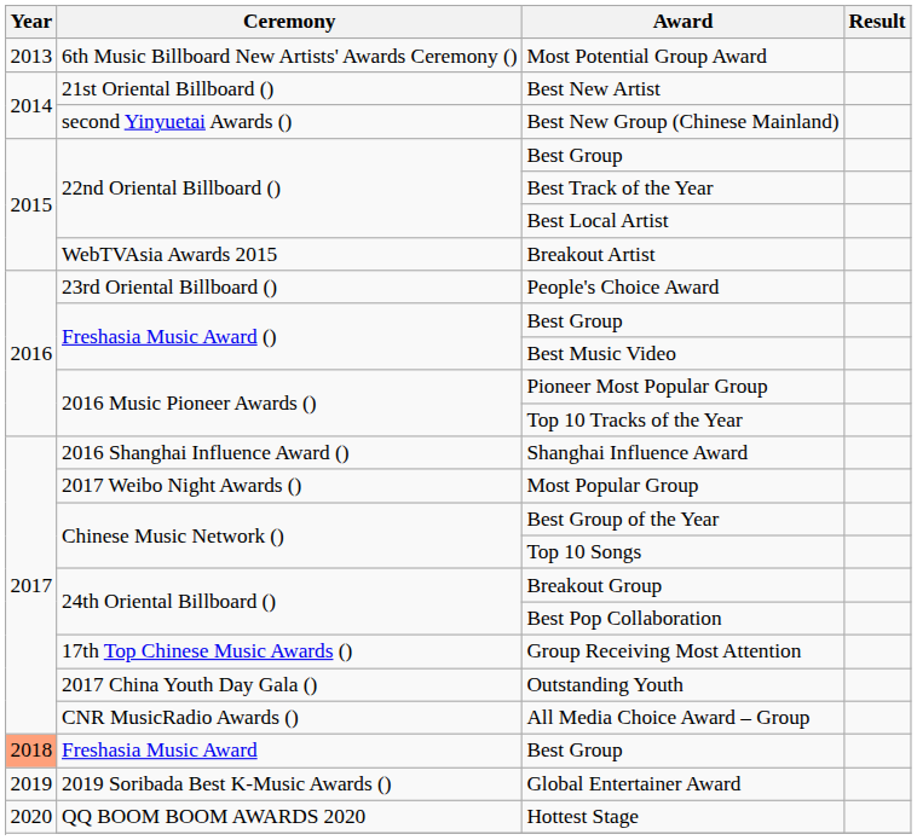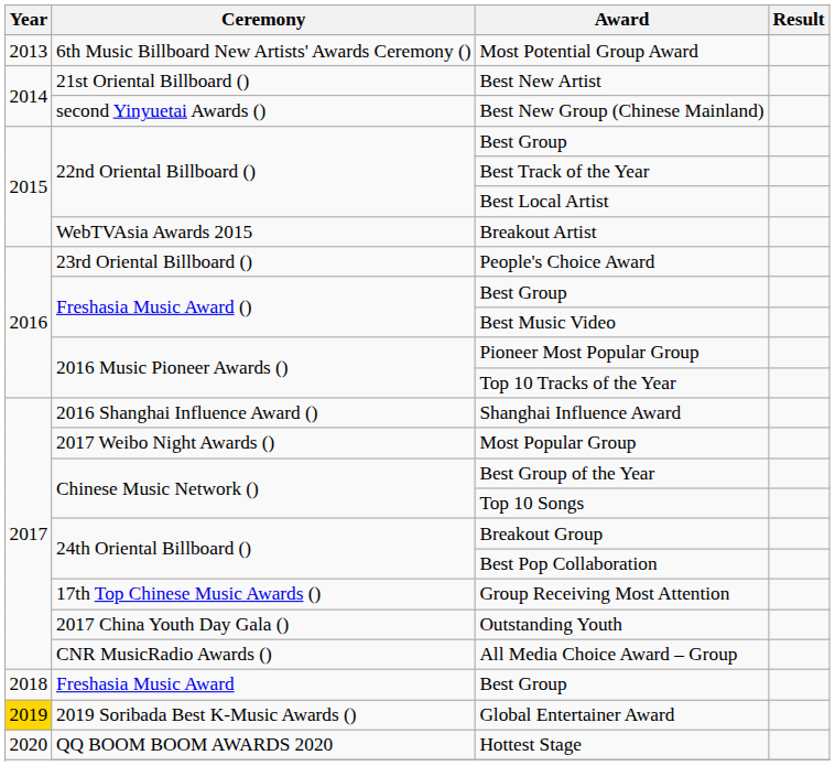Freshasia Music Award / Best Group | Year: lightsalmon background -> no background
Global Entertainer Award | Year: no background -> gold background
